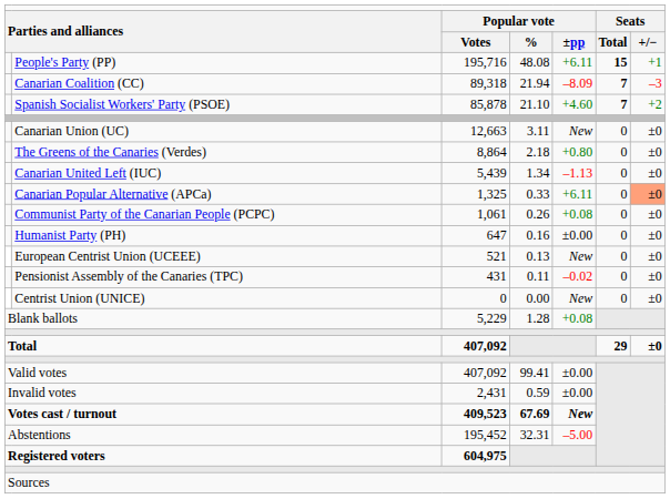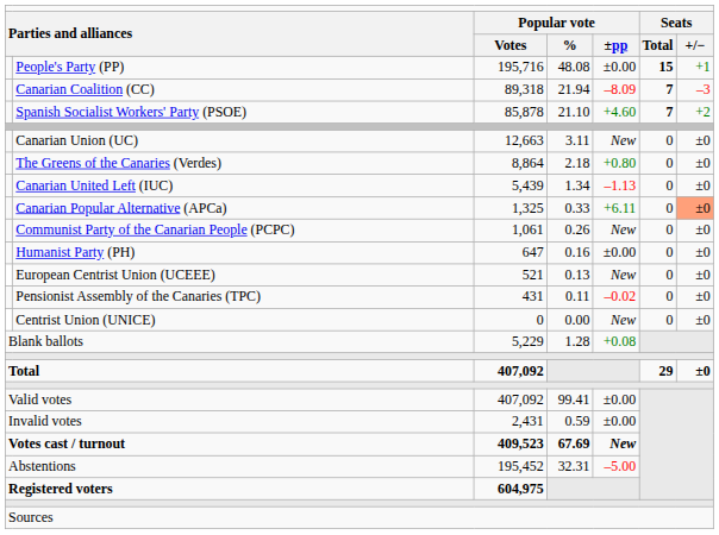People's Party (PP) | column 5: +6.11 -> ±0.00
Communist Party of the Canarian People (PCPC) | column 5: +0.08 -> New
